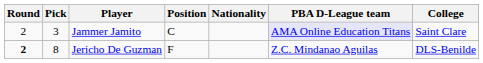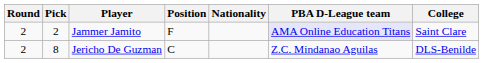Jammer Jamito | Pick: 3 -> 2
Jammer Jamito | Position: C -> F
Jericho De Guzman | Round: bold -> normal
Jericho De Guzman | Position: F -> C
